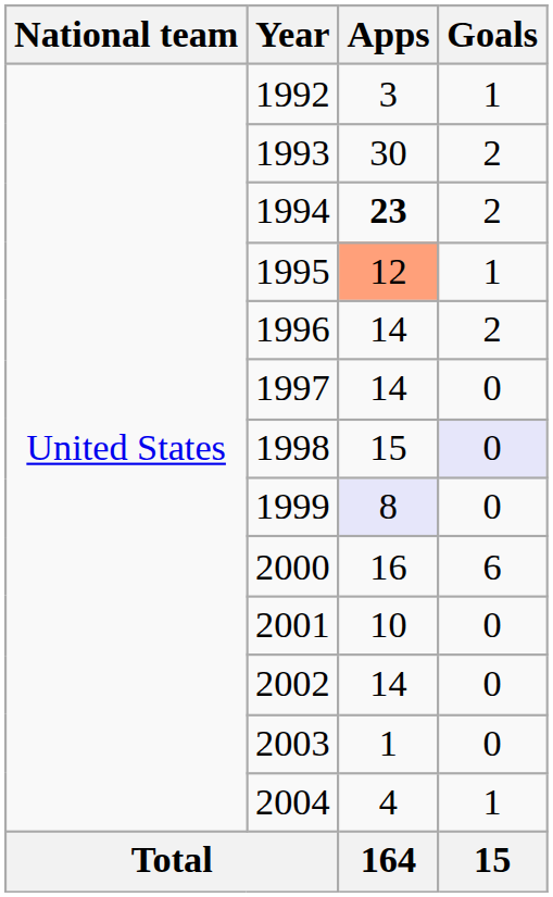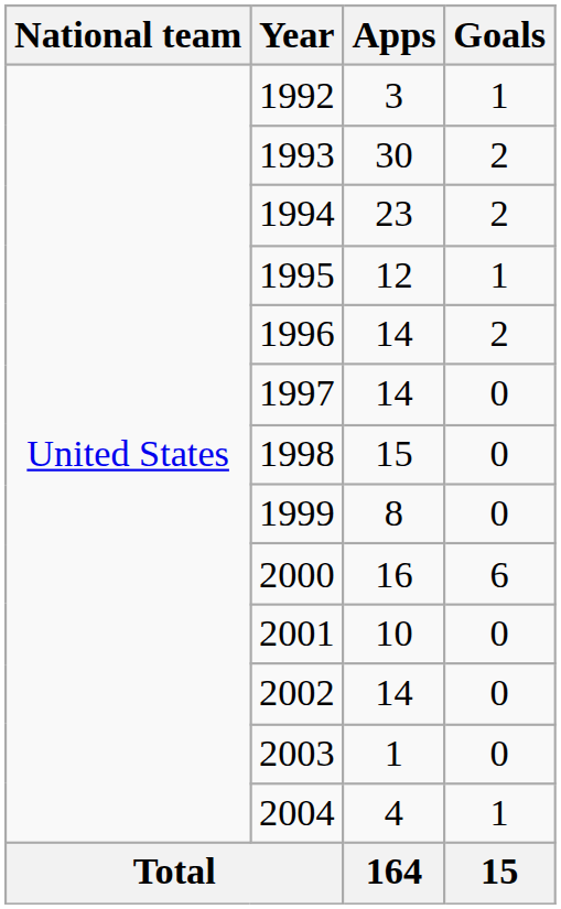1994 | Apps: bold -> normal
1995 | Apps: lightsalmon background -> no background
1998 | Goals: lavender background -> no background
1999 | Apps: lavender background -> no background
